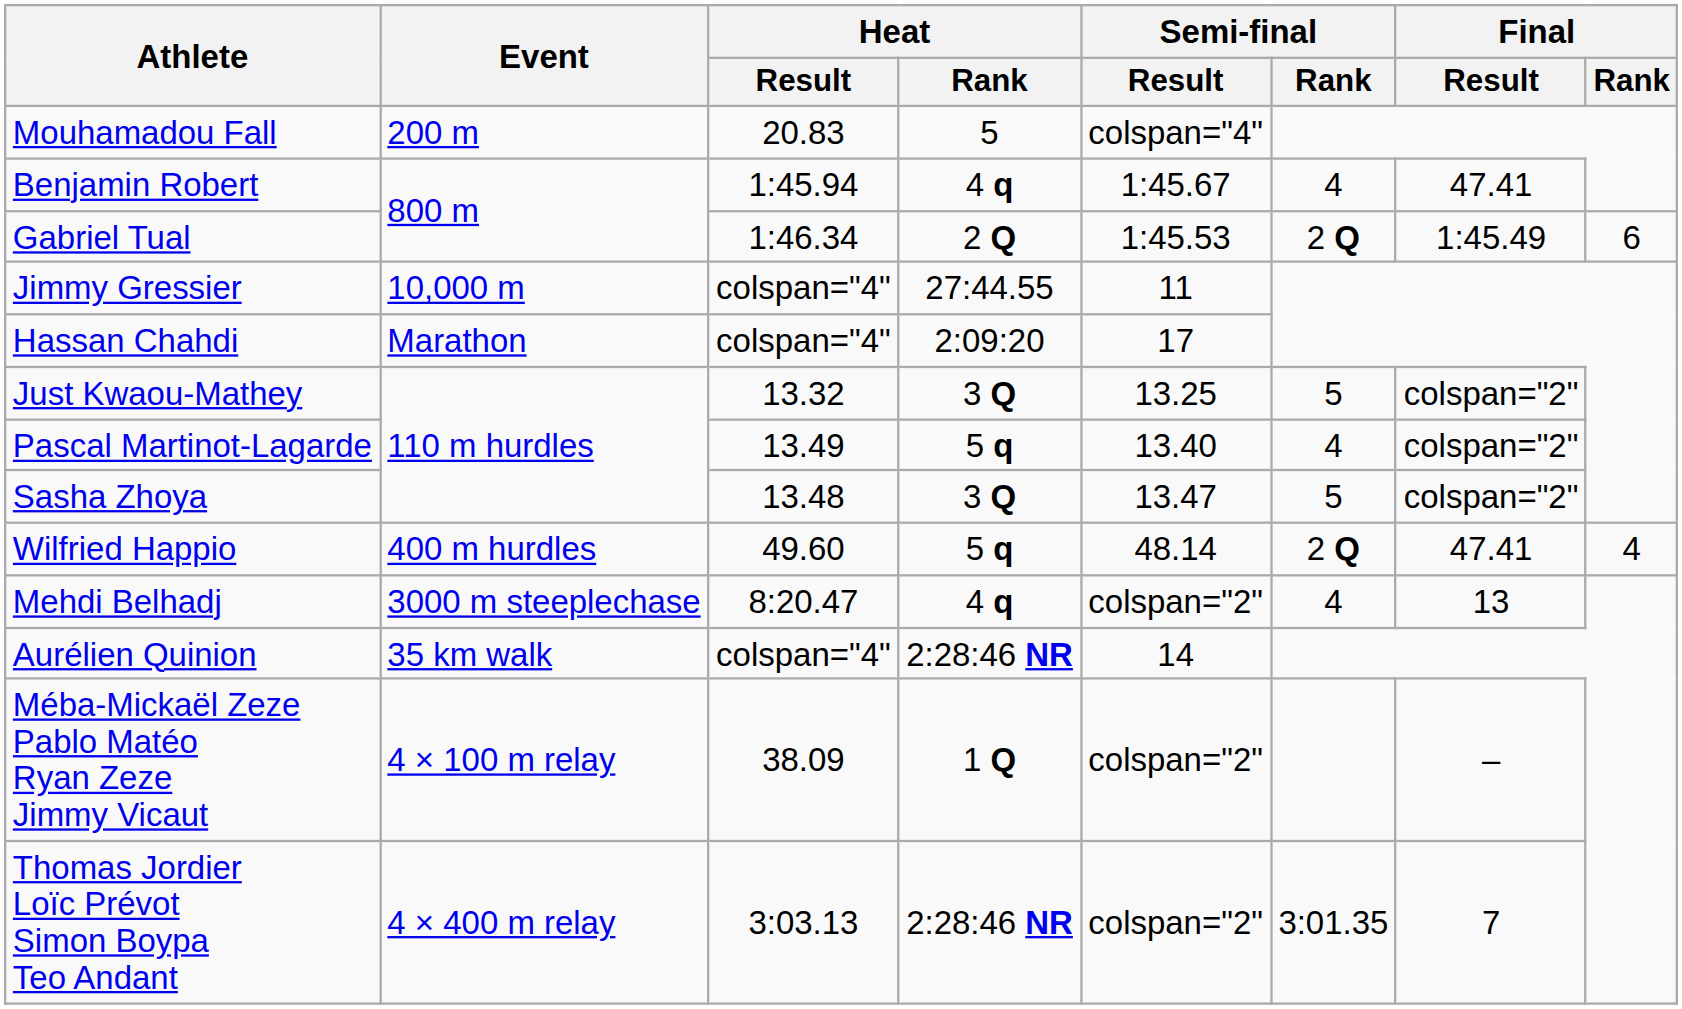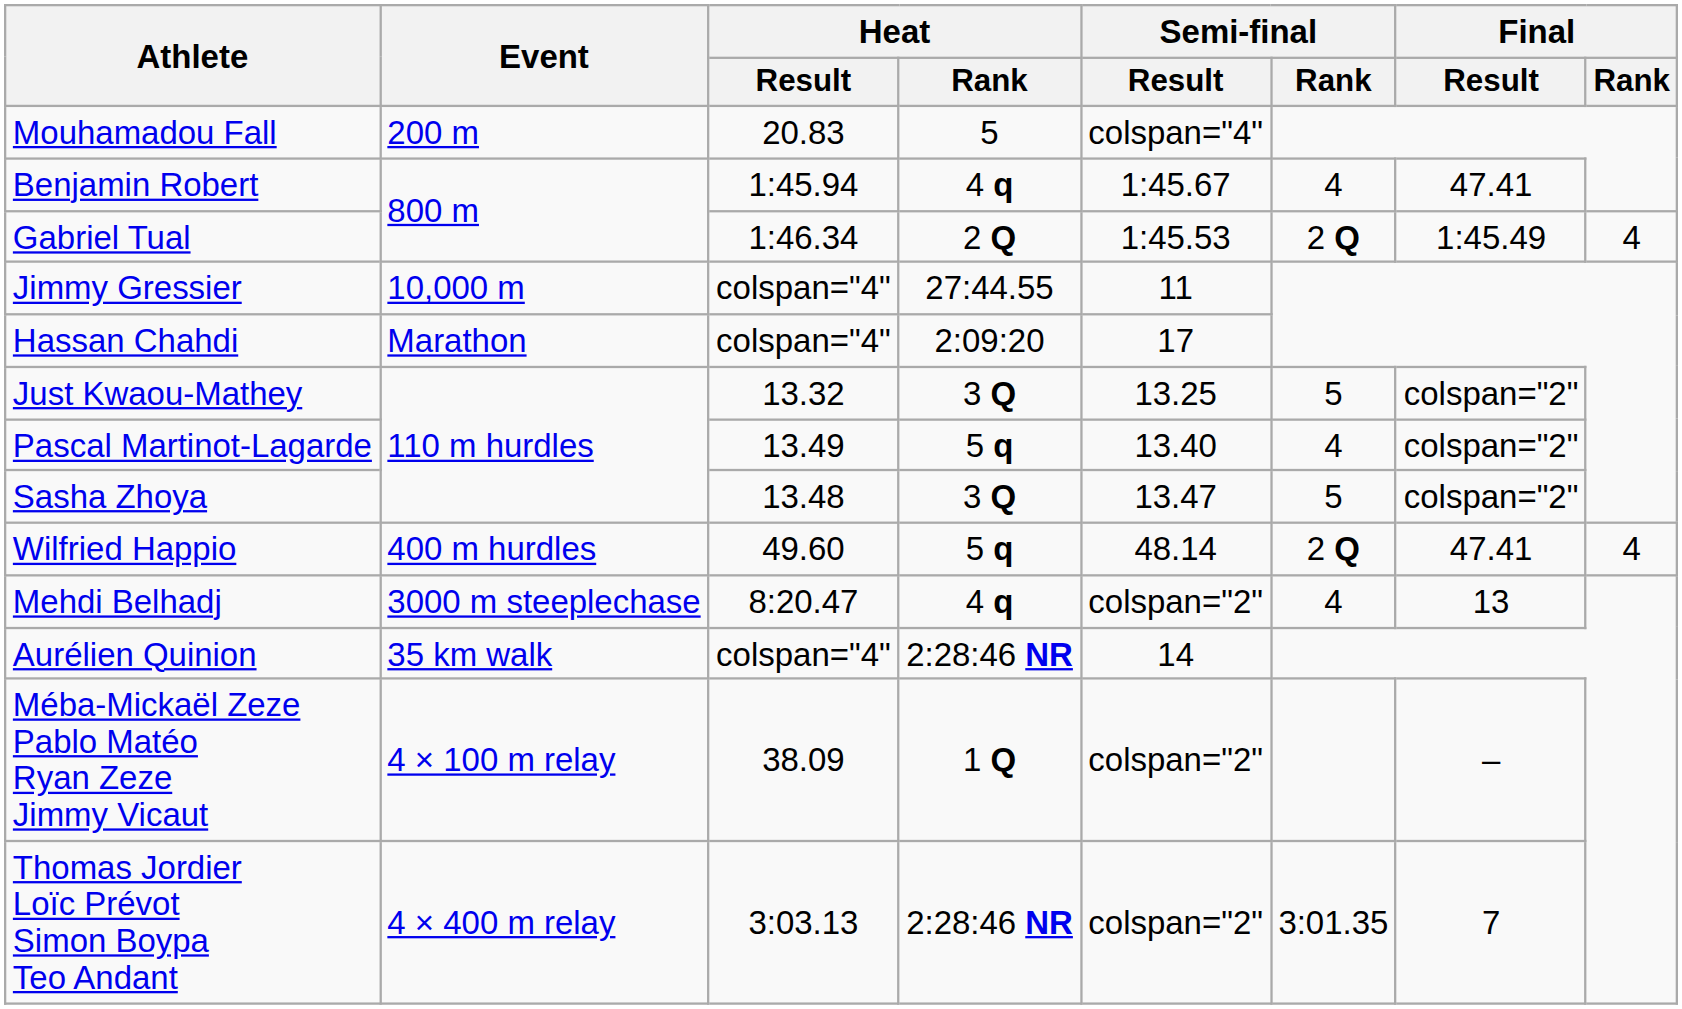Gabriel Tual | Final / Rank: 6 -> 4
